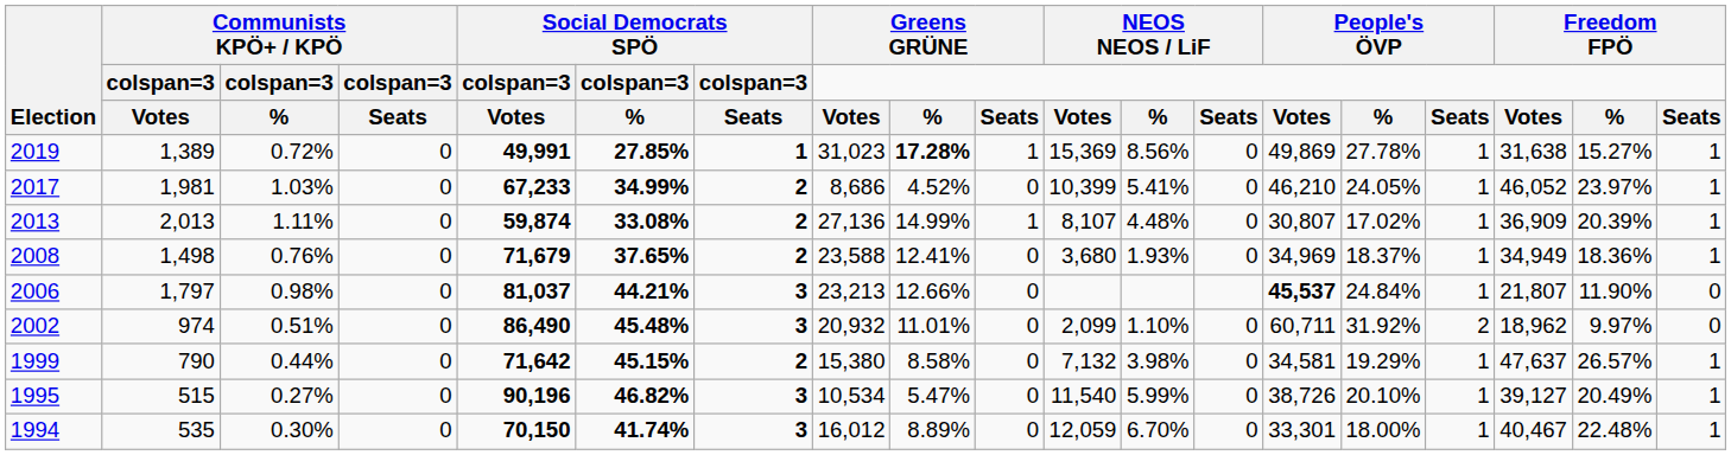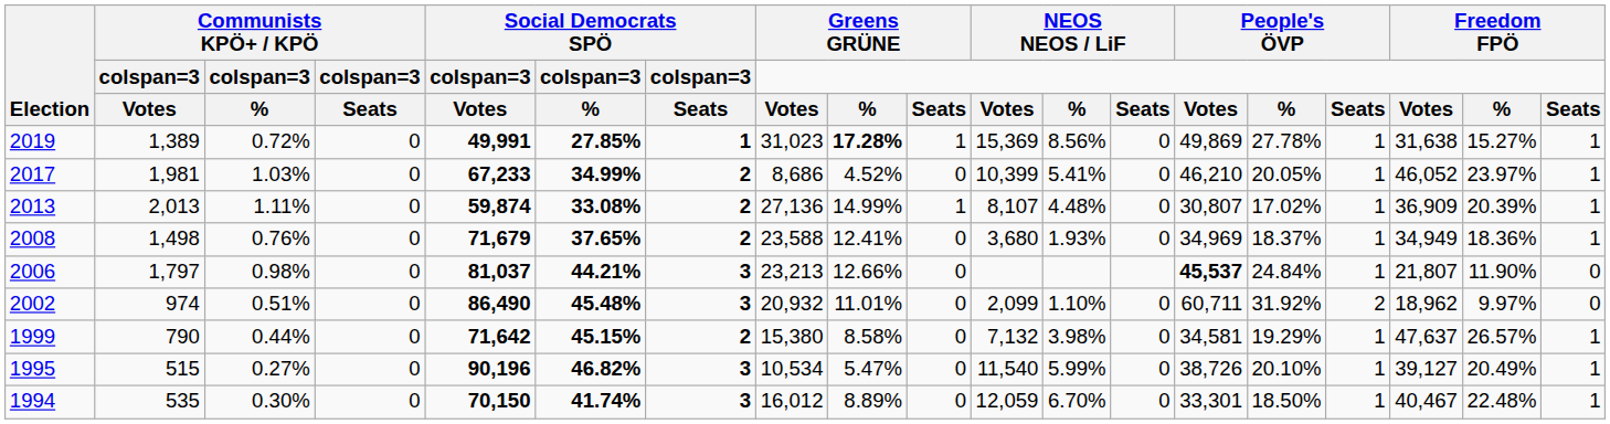2017 | People's ÖVP / %: 24.05% -> 20.05%
1994 | People's ÖVP / %: 18.00% -> 18.50%
